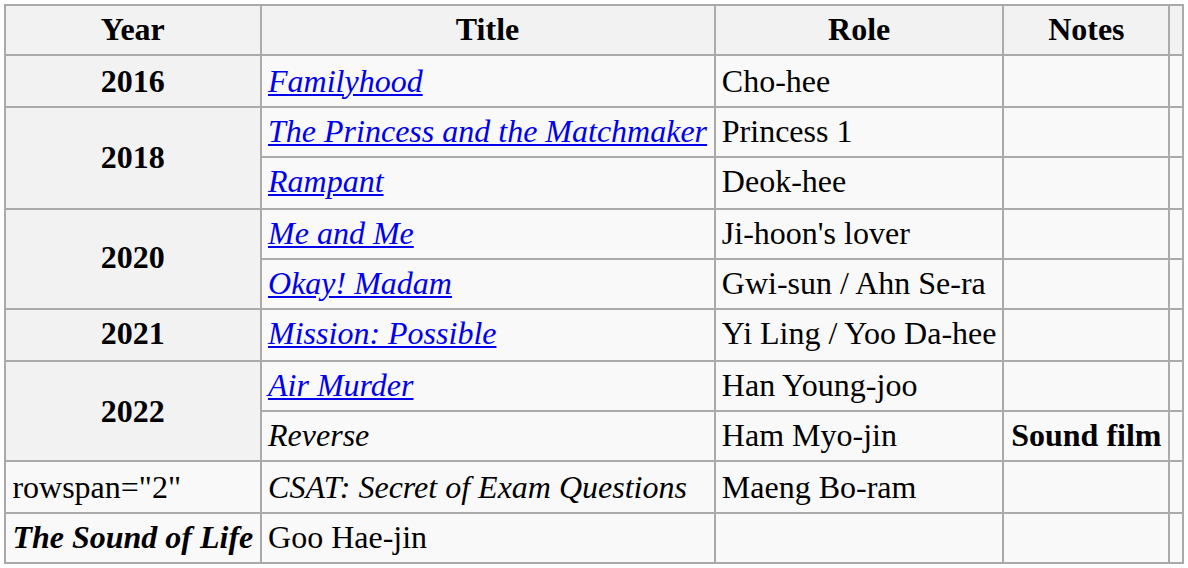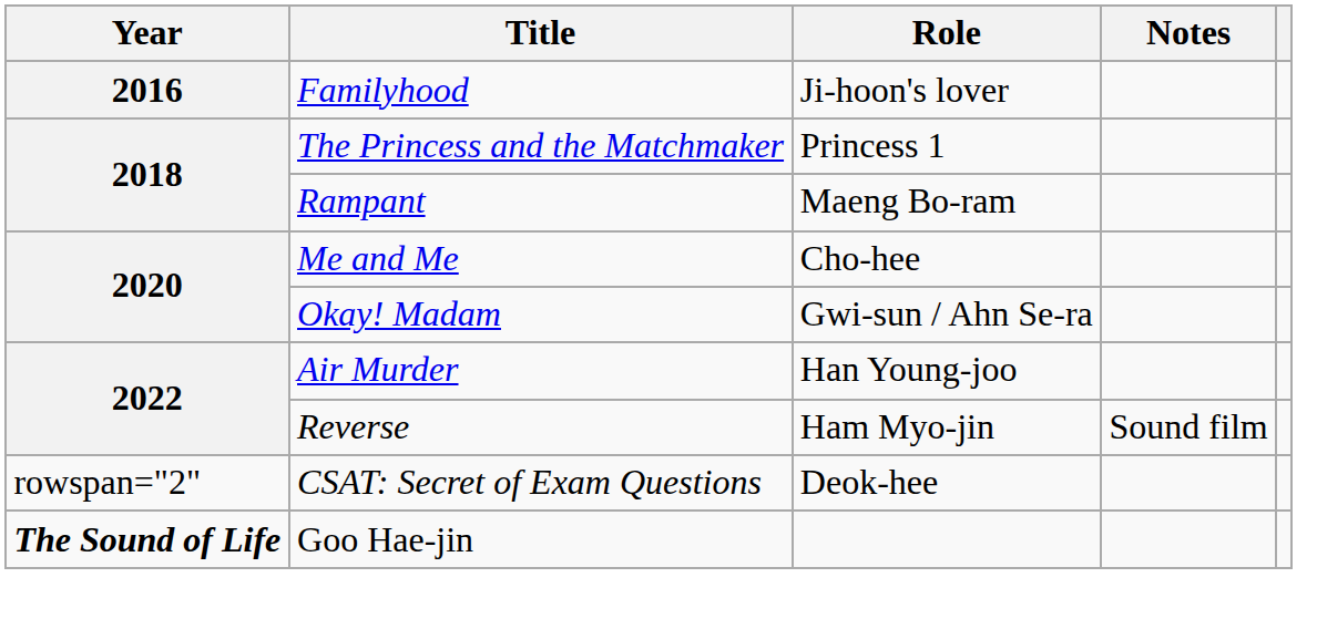Familyhood | Role: Cho-hee -> Ji-hoon's lover
Rampant | Role: Deok-hee -> Maeng Bo-ram
Me and Me | Role: Ji-hoon's lover -> Cho-hee
- row: 2021 | Mission: Possible | Yi Ling / Yoo Da-hee
Reverse | Notes: bold -> normal
CSAT: Secret of Exam Questions | Role: Maeng Bo-ram -> Deok-hee
